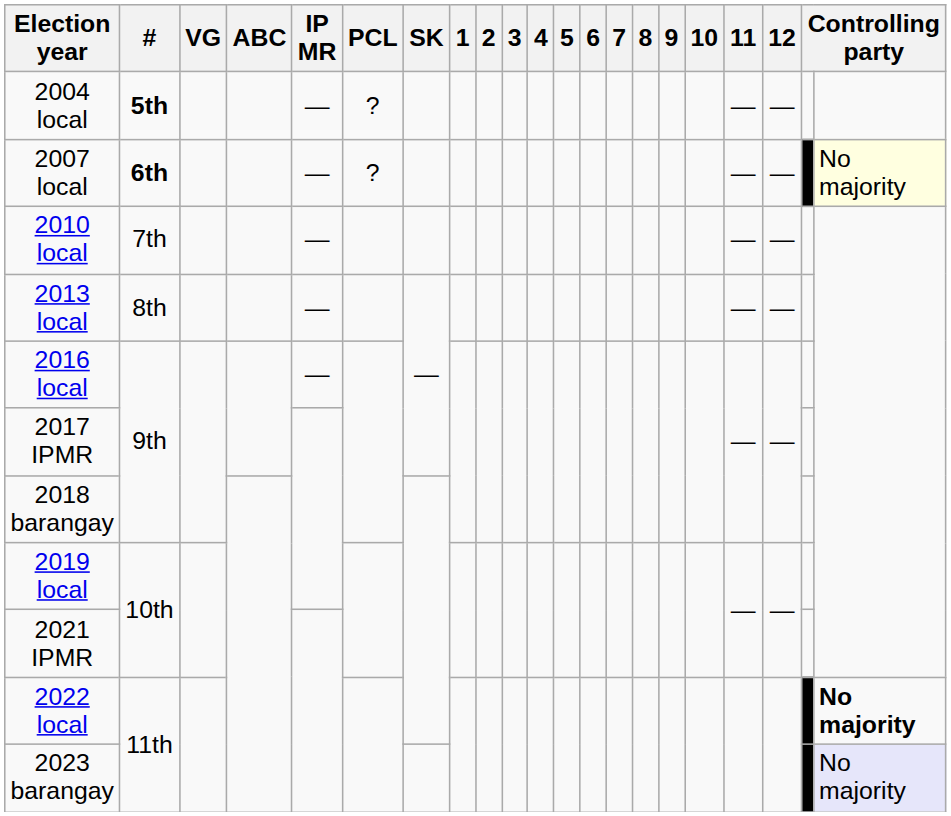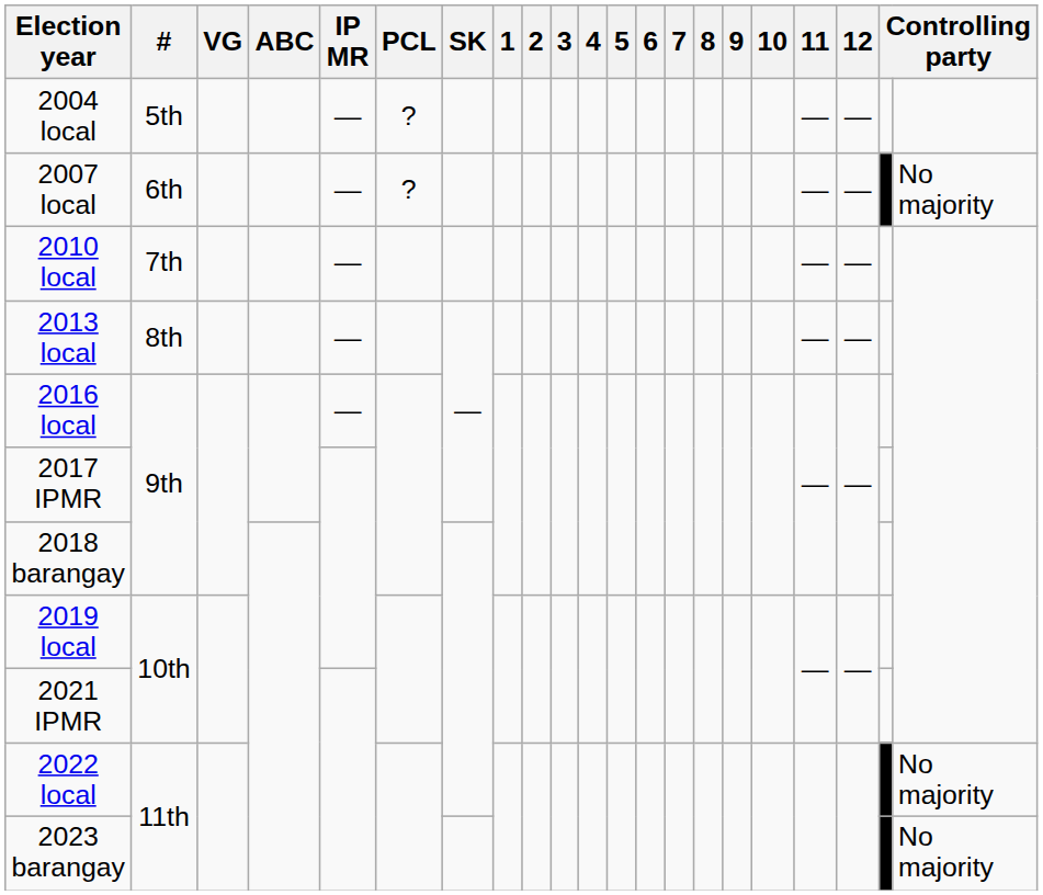2004 local | #: bold -> normal
2007 local | #: bold -> normal
2007 local | column 21: lightyellow background -> no background
2022 local | column 21: bold -> normal
2023 barangay | column 21: lavender background -> no background
